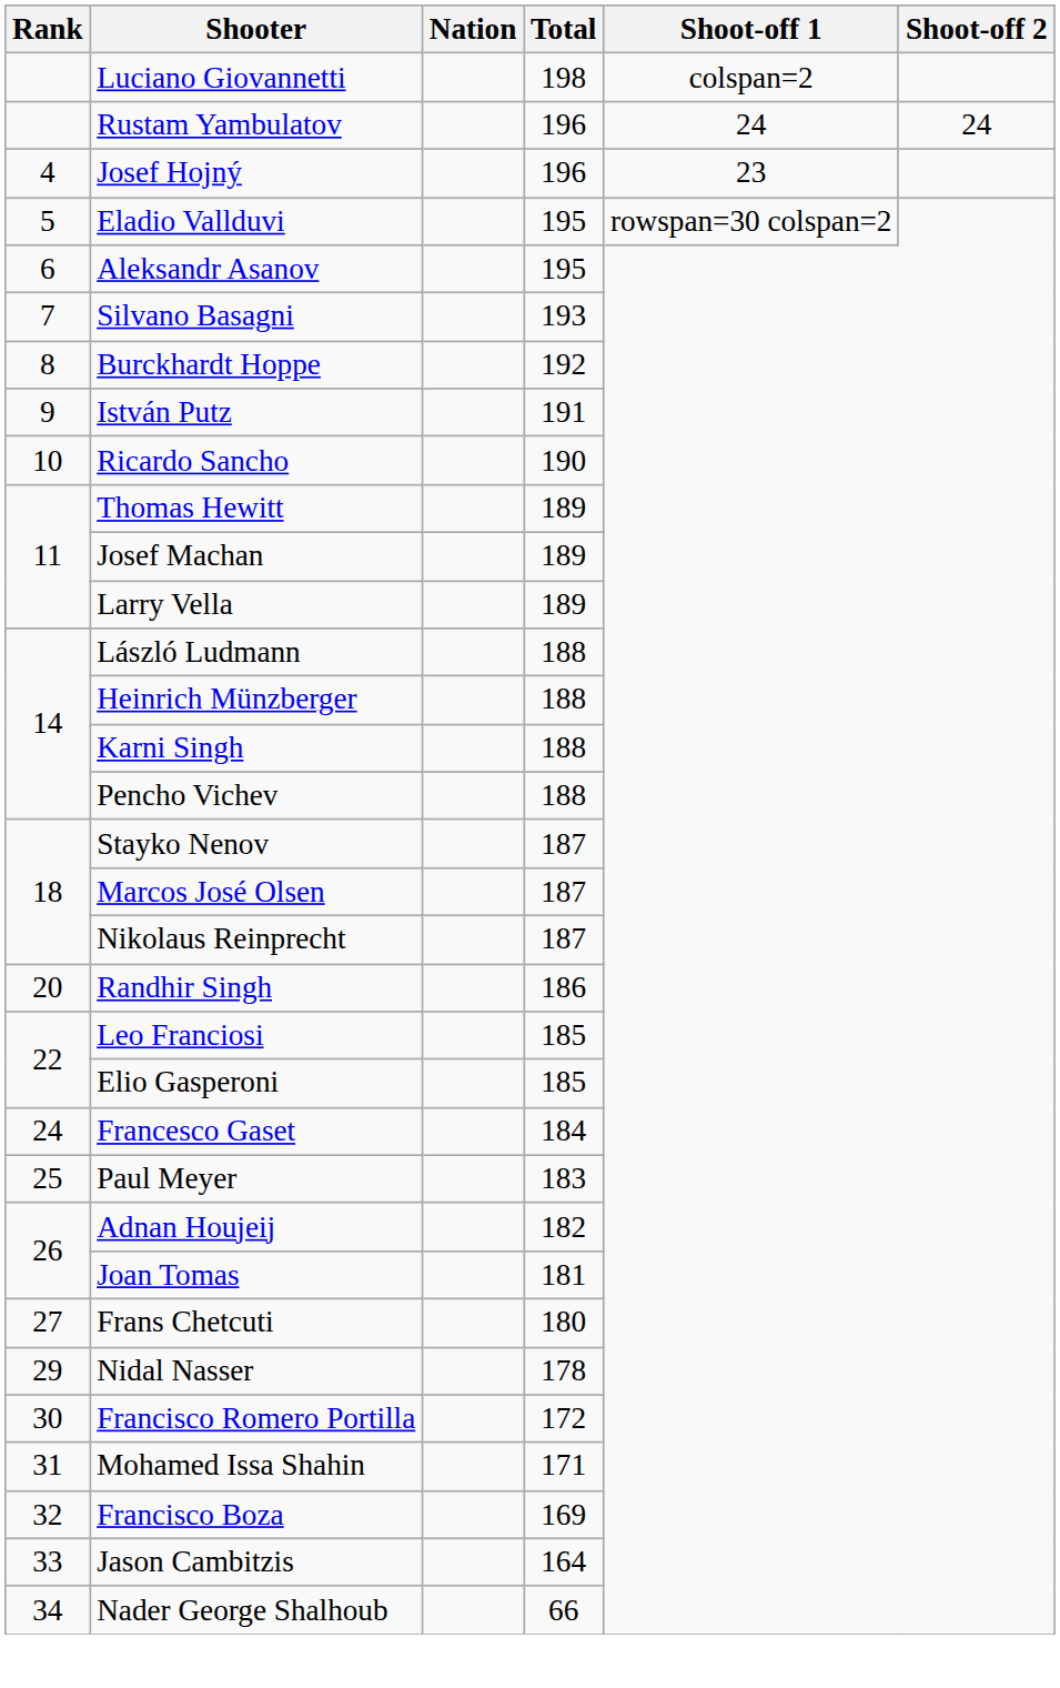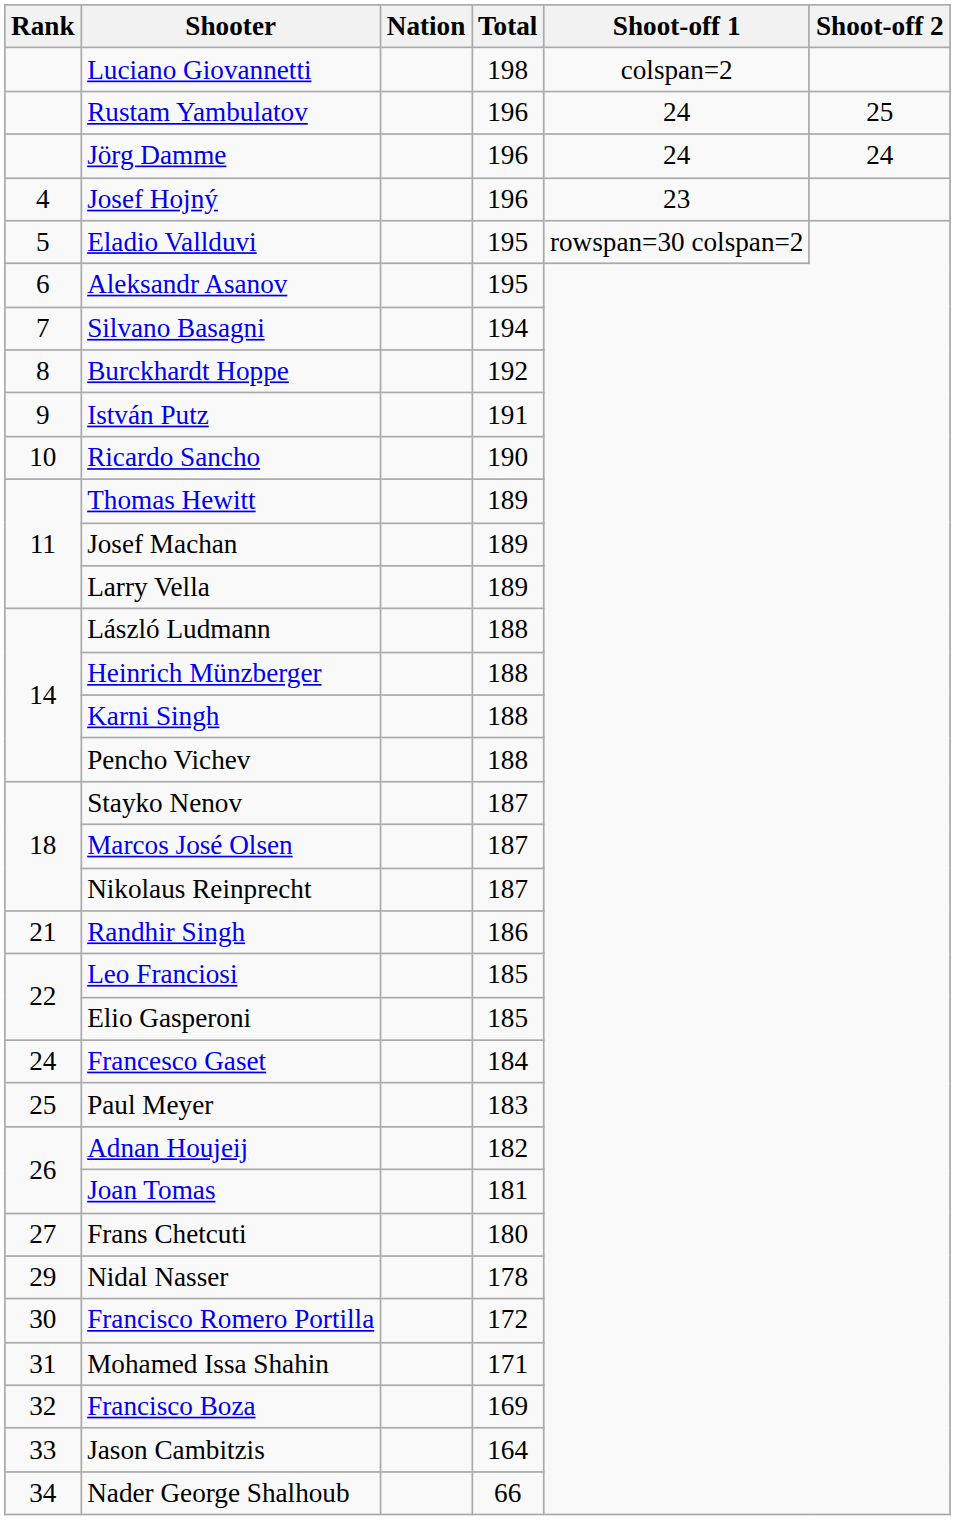Rustam Yambulatov | Shoot-off 2: 24 -> 25
+ row: Jörg Damme | 196 | 24 | 24
Silvano Basagni | Total: 193 -> 194
Randhir Singh | Rank: 20 -> 21
